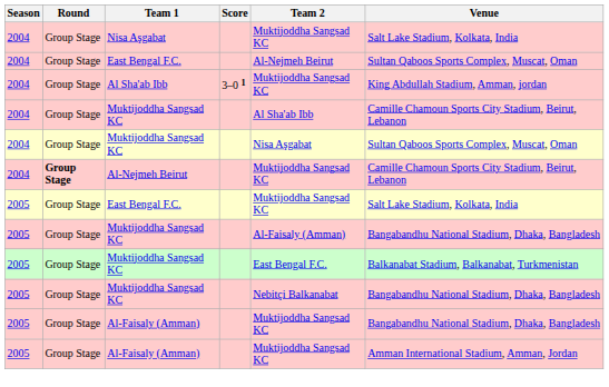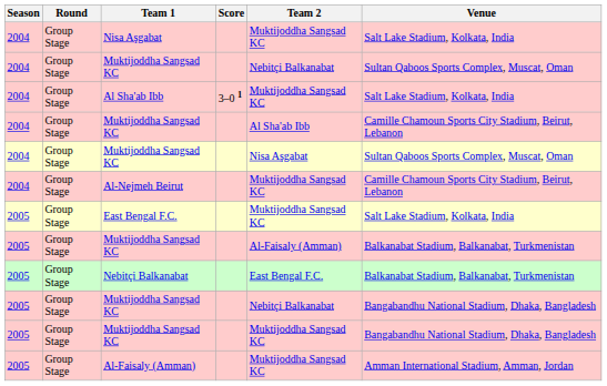row 3 | Team 1: East Bengal F.C. -> Muktijoddha Sangsad KC
row 3 | Team 2: Al-Nejmeh Beirut -> Nebitçi Balkanabat
row 4 | Venue: King Abdullah Stadium, Amman, jordan -> Salt Lake Stadium, Kolkata, India
row 7 | Round: bold -> normal
row 9 | Venue: Bangabandhu National Stadium, Dhaka, Bangladesh -> Balkanabat Stadium, Balkanabat, Turkmenistan
row 10 | Team 1: Muktijoddha Sangsad KC -> Nebitçi Balkanabat
row 12 | Team 1: Al-Faisaly (Amman) -> Muktijoddha Sangsad KC
